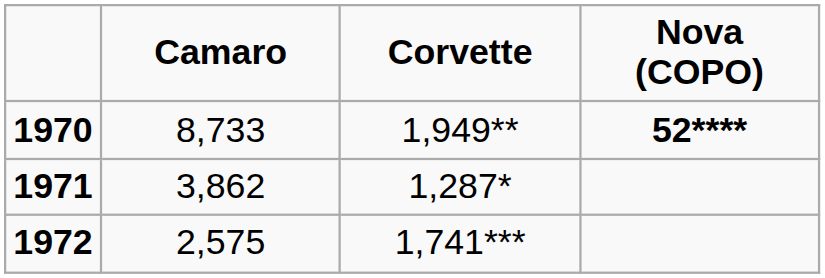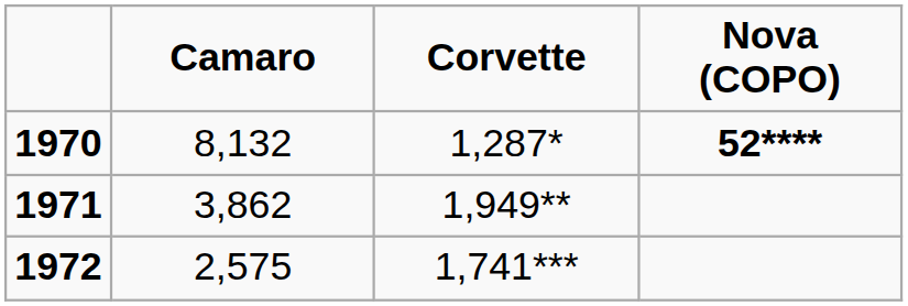1970 | Camaro: 8,733 -> 8,132
1970 | Corvette: 1,949** -> 1,287*
1971 | Corvette: 1,287* -> 1,949**
